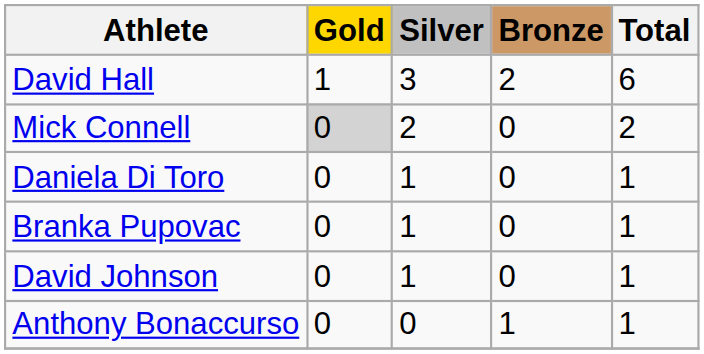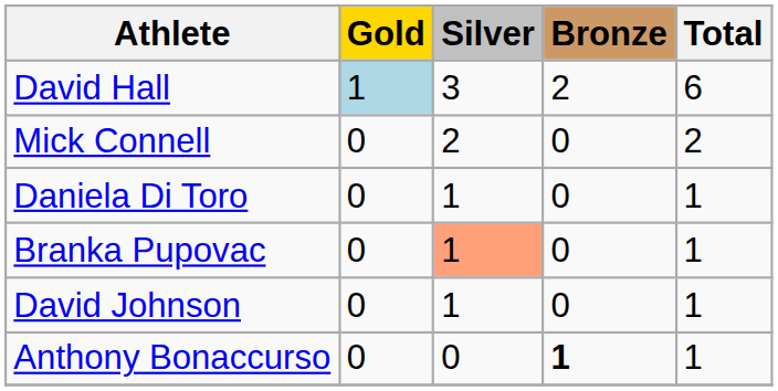David Hall | Gold: no background -> lightblue background
Mick Connell | Gold: lightgrey background -> no background
Branka Pupovac | Silver: no background -> lightsalmon background
Anthony Bonaccurso | Bronze: normal -> bold
